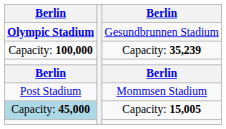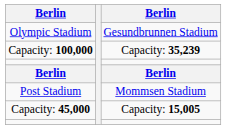Olympic Stadium | column 1: bold -> normal
Capacity: 45,000 | column 1: lightblue background -> no background
